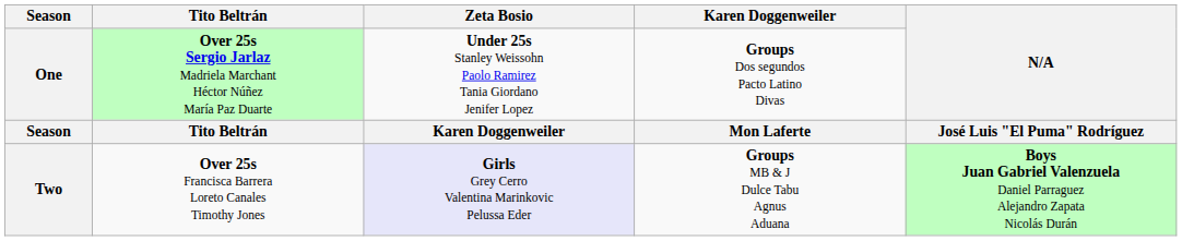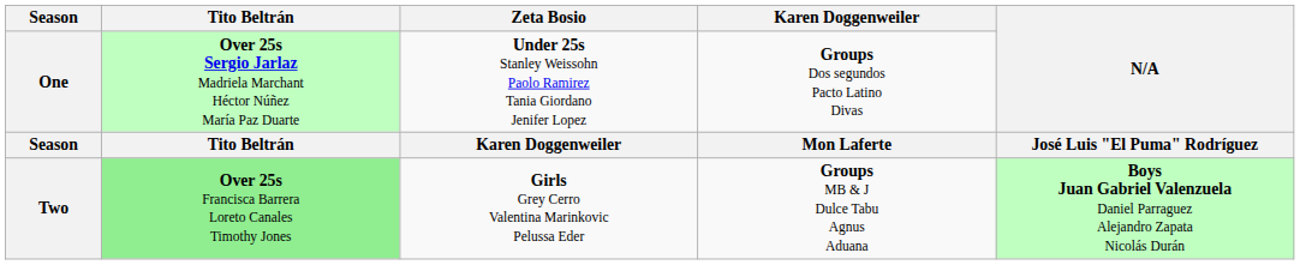Two | Tito Beltrán: no background -> lightgreen background
Two | Zeta Bosio: lavender background -> no background
